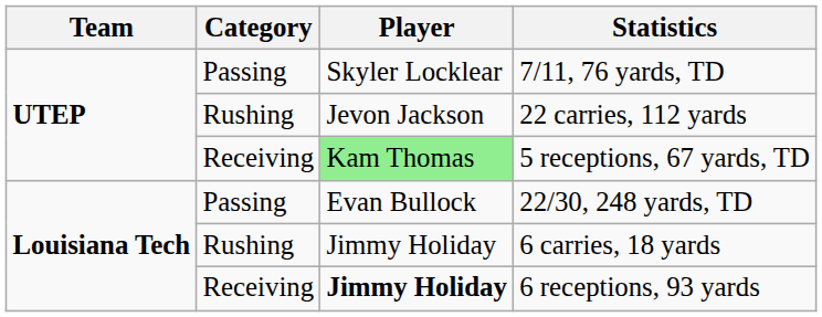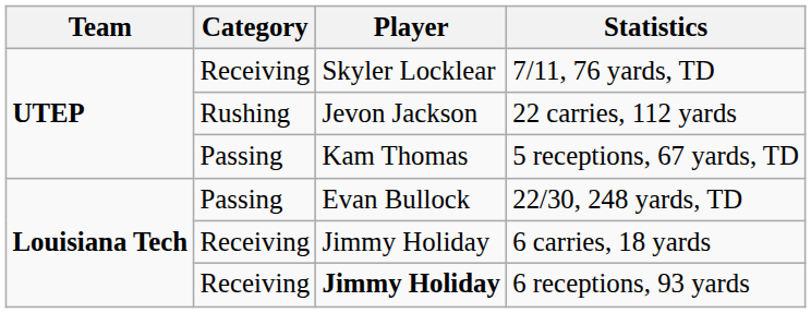7/11, 76 yards, TD | Category: Passing -> Receiving
5 receptions, 67 yards, TD | Category: Receiving -> Passing
5 receptions, 67 yards, TD | Player: lightgreen background -> no background
6 carries, 18 yards | Category: Rushing -> Receiving
